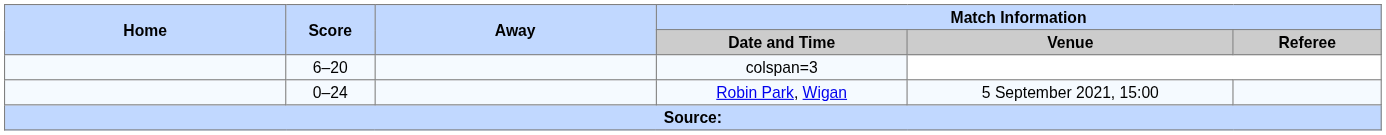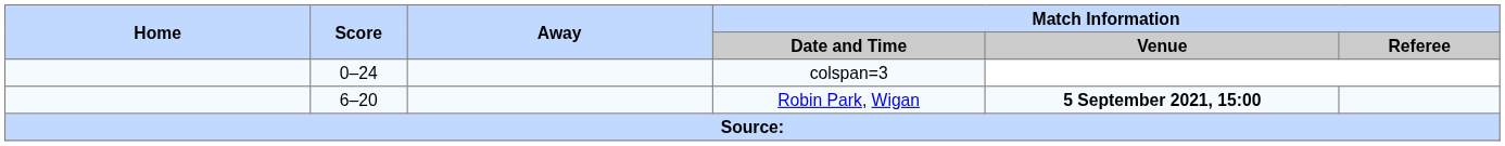colspan=3 | Score: 6–20 -> 0–24
Robin Park, Wigan | Score: 0–24 -> 6–20
Robin Park, Wigan | Match Information / Venue: normal -> bold
